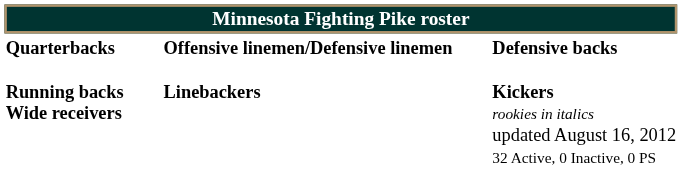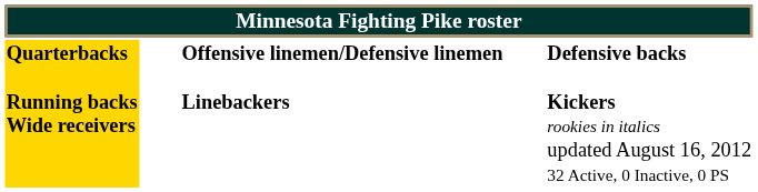Quarterbacks Running backs Wide receivers | column 1: no background -> gold background
